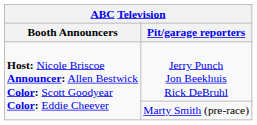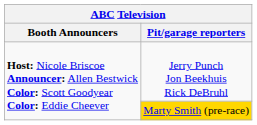Marty Smith (pre-race) | Pit/garage reporters: no background -> gold background
